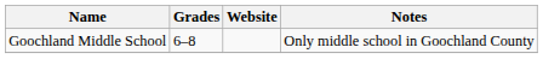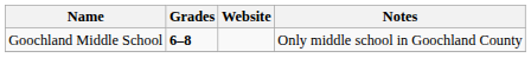Goochland Middle School | Grades: normal -> bold
